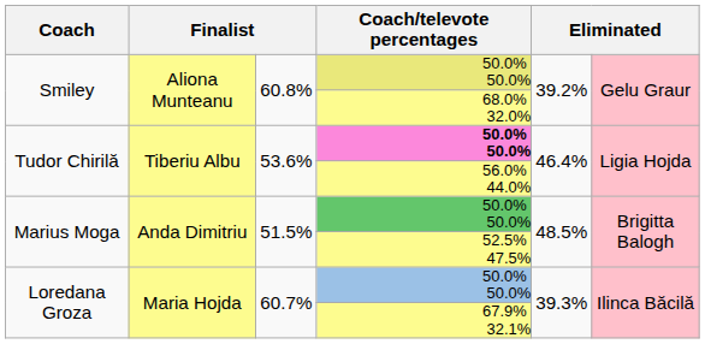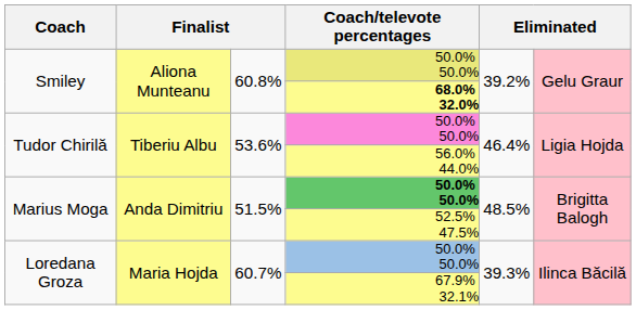68.0% 32.0% | Coach/televote percentages: normal -> bold
Tudor Chirilă / 50.0% 50.0% | Coach/televote percentages: bold -> normal
Marius Moga / 50.0% 50.0% | Coach/televote percentages: normal -> bold
